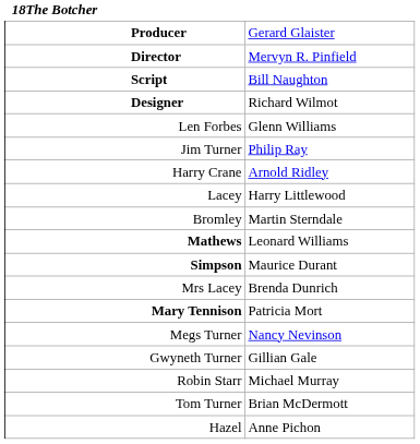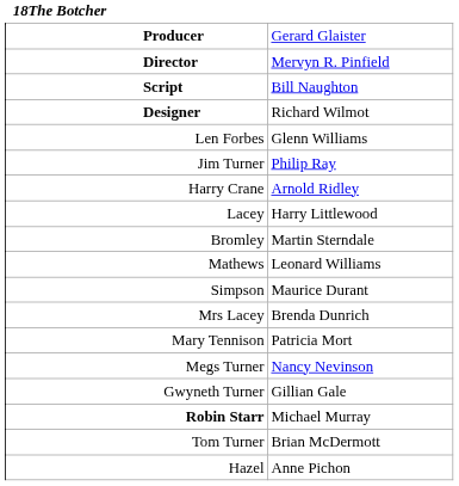Mathews | column 2: bold -> normal
Simpson | column 2: bold -> normal
Mary Tennison | column 2: bold -> normal
Robin Starr | column 2: normal -> bold
